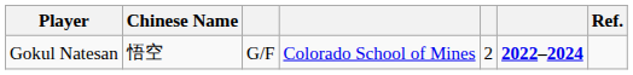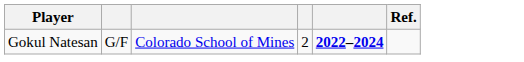- column: Chinese Name | 悟空
